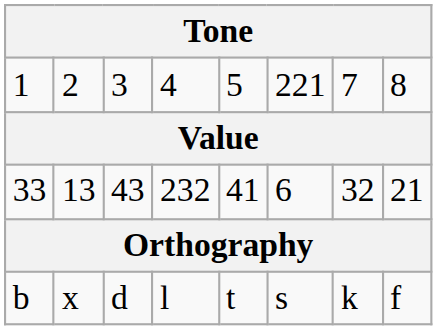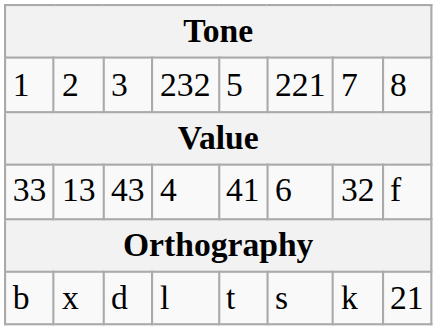1 | column 4: 4 -> 232
33 | column 4: 232 -> 4
33 | column 8: 21 -> f
b | column 8: f -> 21
